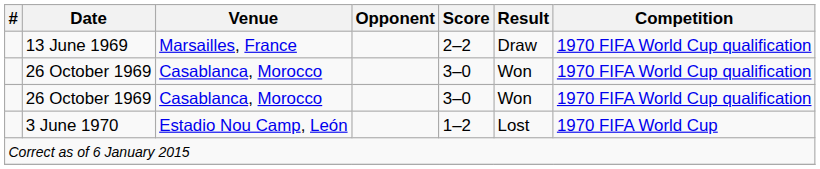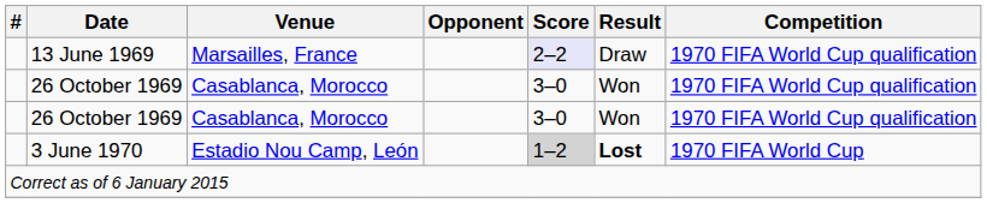13 June 1969 | Score: no background -> lavender background
3 June 1970 | Score: no background -> lightgrey background
3 June 1970 | Result: normal -> bold
